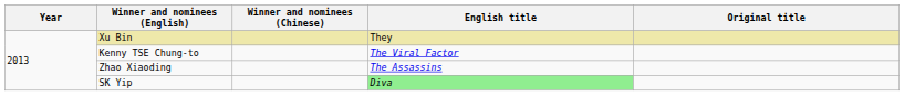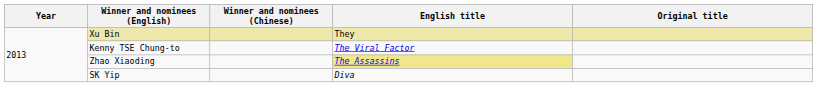Zhao Xiaoding | English title: no background -> khaki background
SK Yip | English title: lightgreen background -> no background
